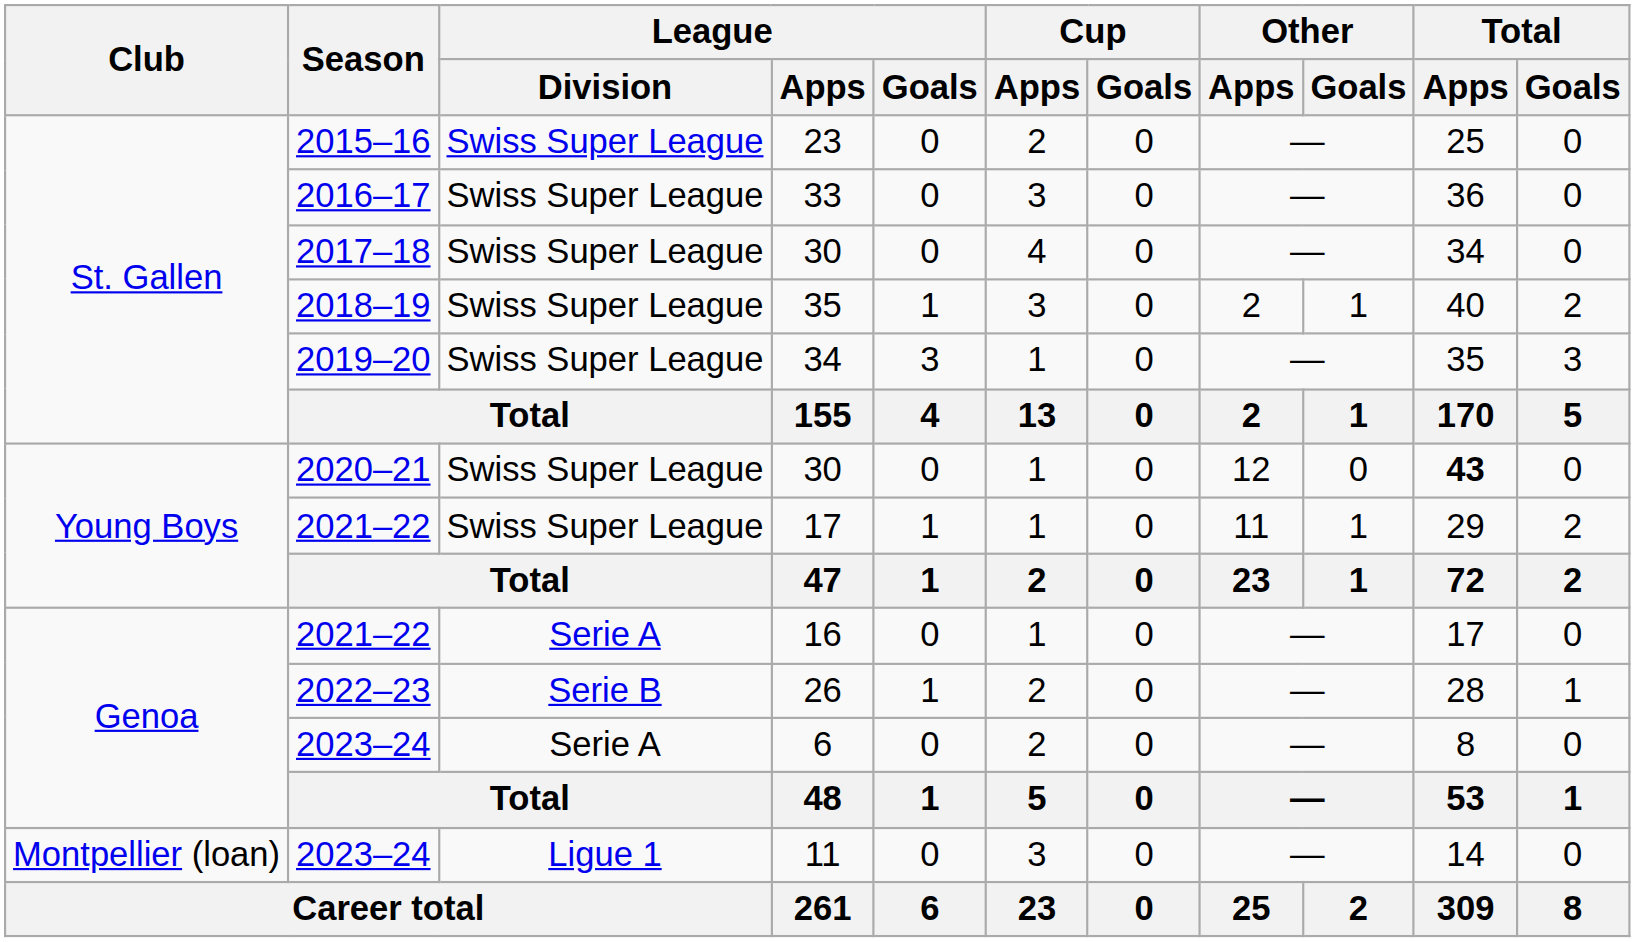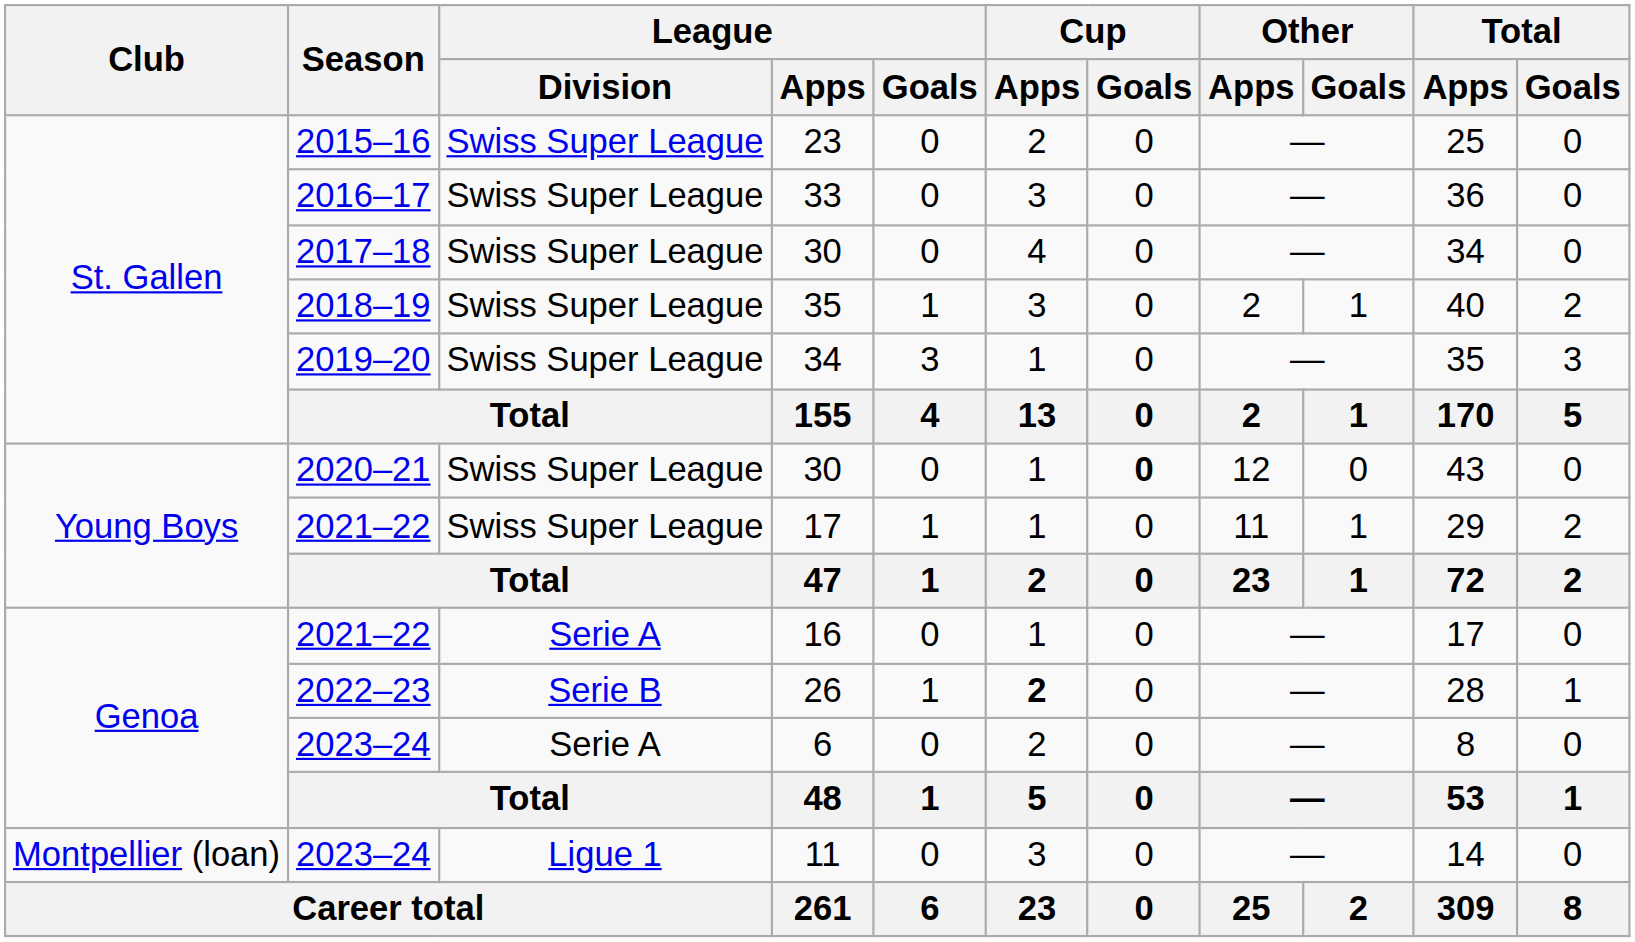2020–21 / 30 | Cup / Goals: normal -> bold
2020–21 / 30 | Total / Apps: bold -> normal
26 | Cup / Apps: normal -> bold
